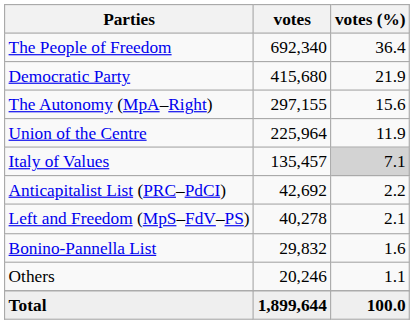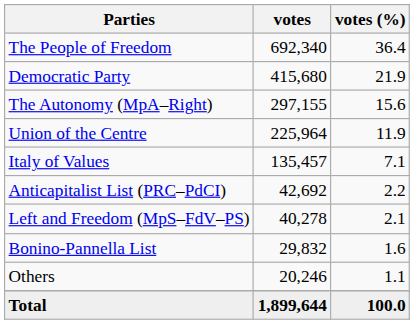Italy of Values | votes (%): lightgrey background -> no background
